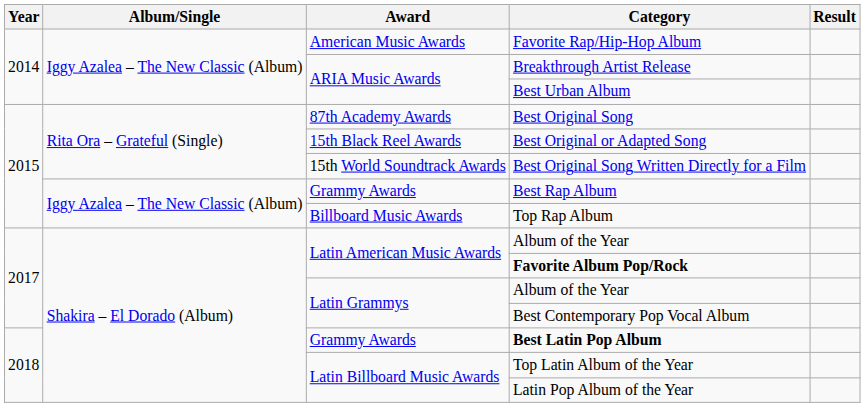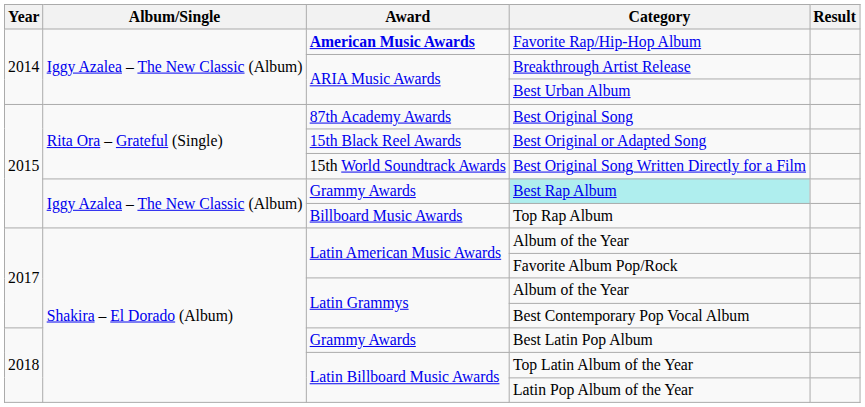Favorite Rap/Hip-Hop Album | Award: normal -> bold
Best Rap Album | Category: no background -> paleturquoise background
Favorite Album Pop/Rock | Category: bold -> normal
Best Latin Pop Album | Category: bold -> normal
